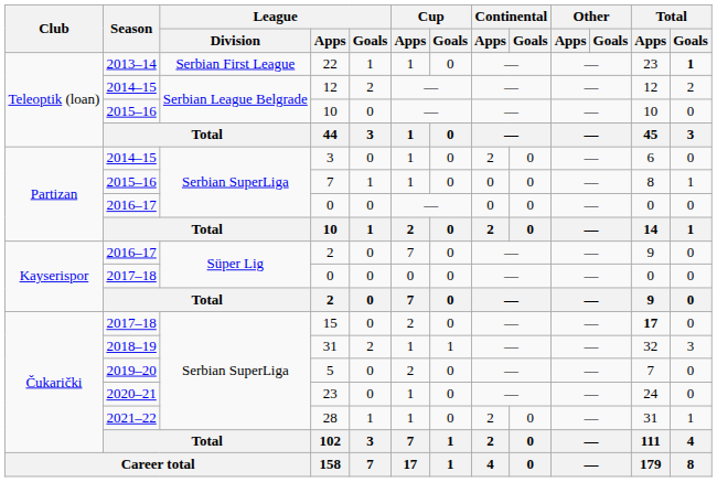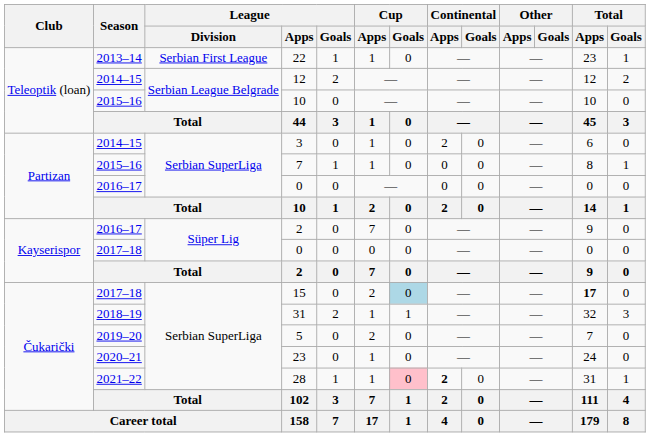22 | Total / Goals: bold -> normal
15 | Cup / Goals: no background -> lightblue background
28 | Cup / Goals: no background -> pink background
28 | Continental / Apps: normal -> bold
